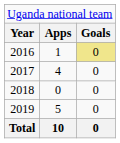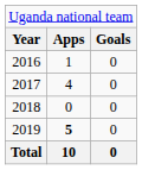2016 | column 3: khaki background -> no background
2019 | column 2: normal -> bold
